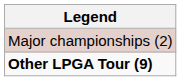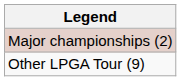row 3 | column 1: bold -> normal
